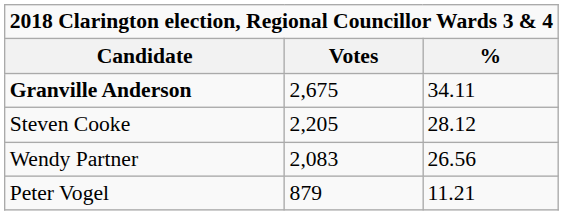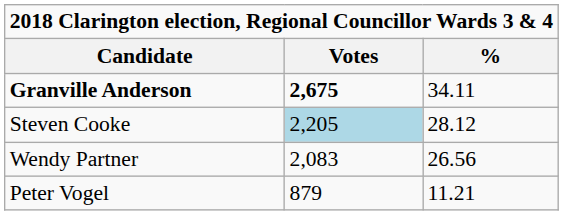Granville Anderson | Votes: normal -> bold
Steven Cooke | Votes: no background -> lightblue background
